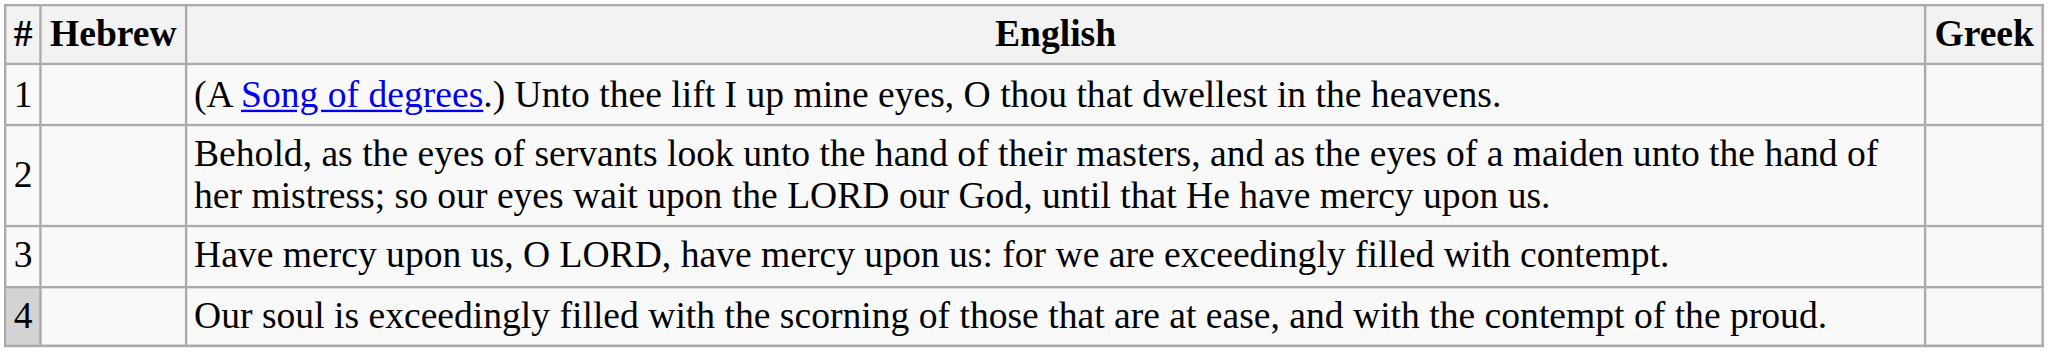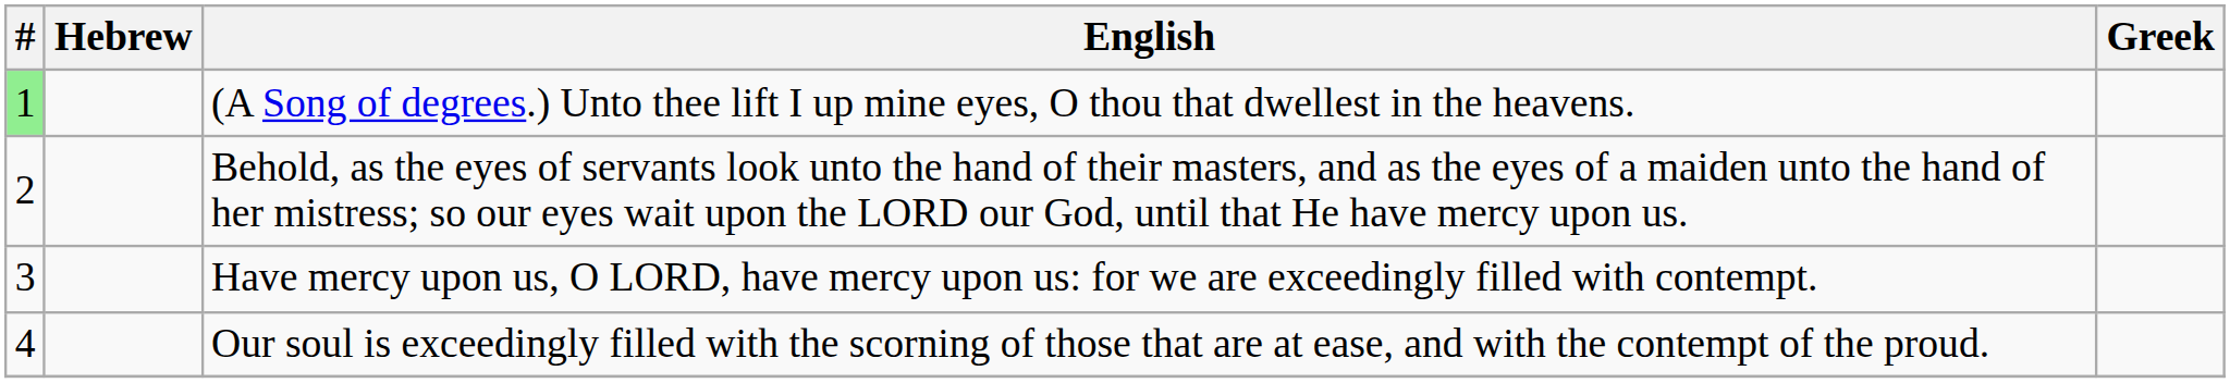row 2 | #: no background -> lightgreen background
row 5 | #: lightgrey background -> no background
